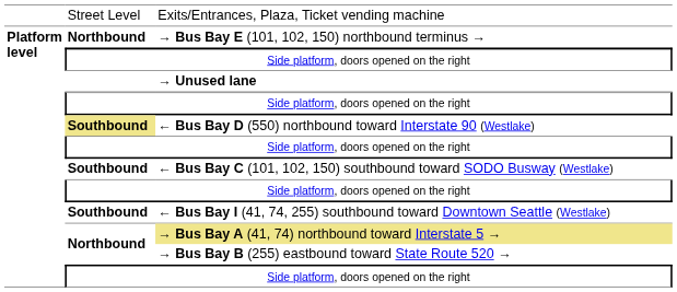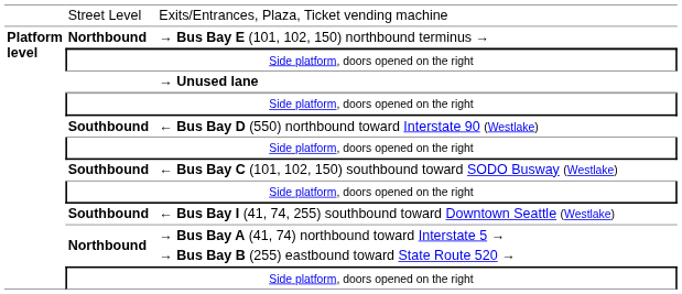← Bus Bay D (550) northbound toward Interstate 90 (Westlake) | column 2: khaki background -> no background
→ Bus Bay A (41, 74) northbound toward Interstate 5 → | column 3: khaki background -> no background
